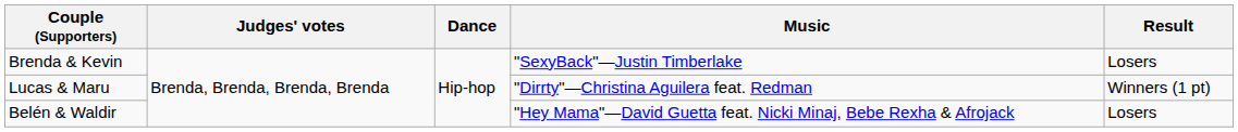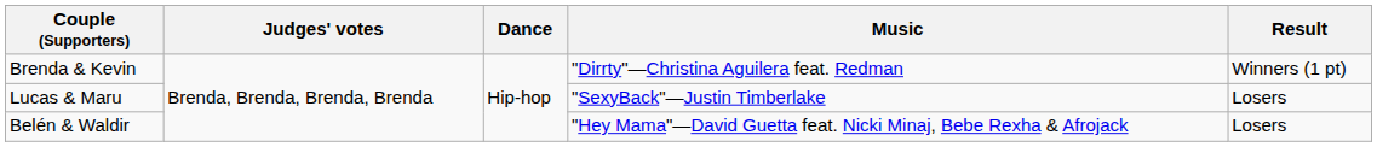Brenda & Kevin | Music: "SexyBack"—Justin Timberlake -> "Dirrty"—Christina Aguilera feat. Redman
Brenda & Kevin | Result: Losers -> Winners (1 pt)
Lucas & Maru | Music: "Dirrty"—Christina Aguilera feat. Redman -> "SexyBack"—Justin Timberlake
Lucas & Maru | Result: Winners (1 pt) -> Losers
